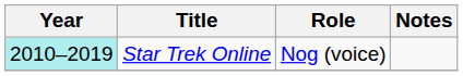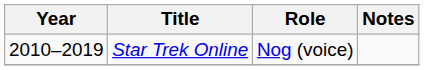Star Trek Online | Year: paleturquoise background -> no background
